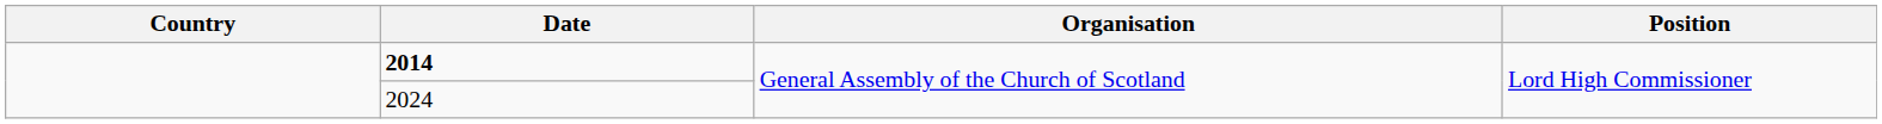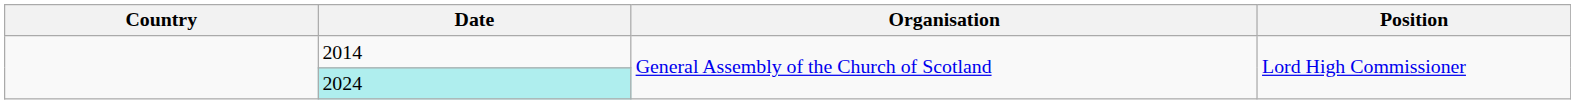2014 | Date: bold -> normal
2024 | Date: no background -> paleturquoise background
